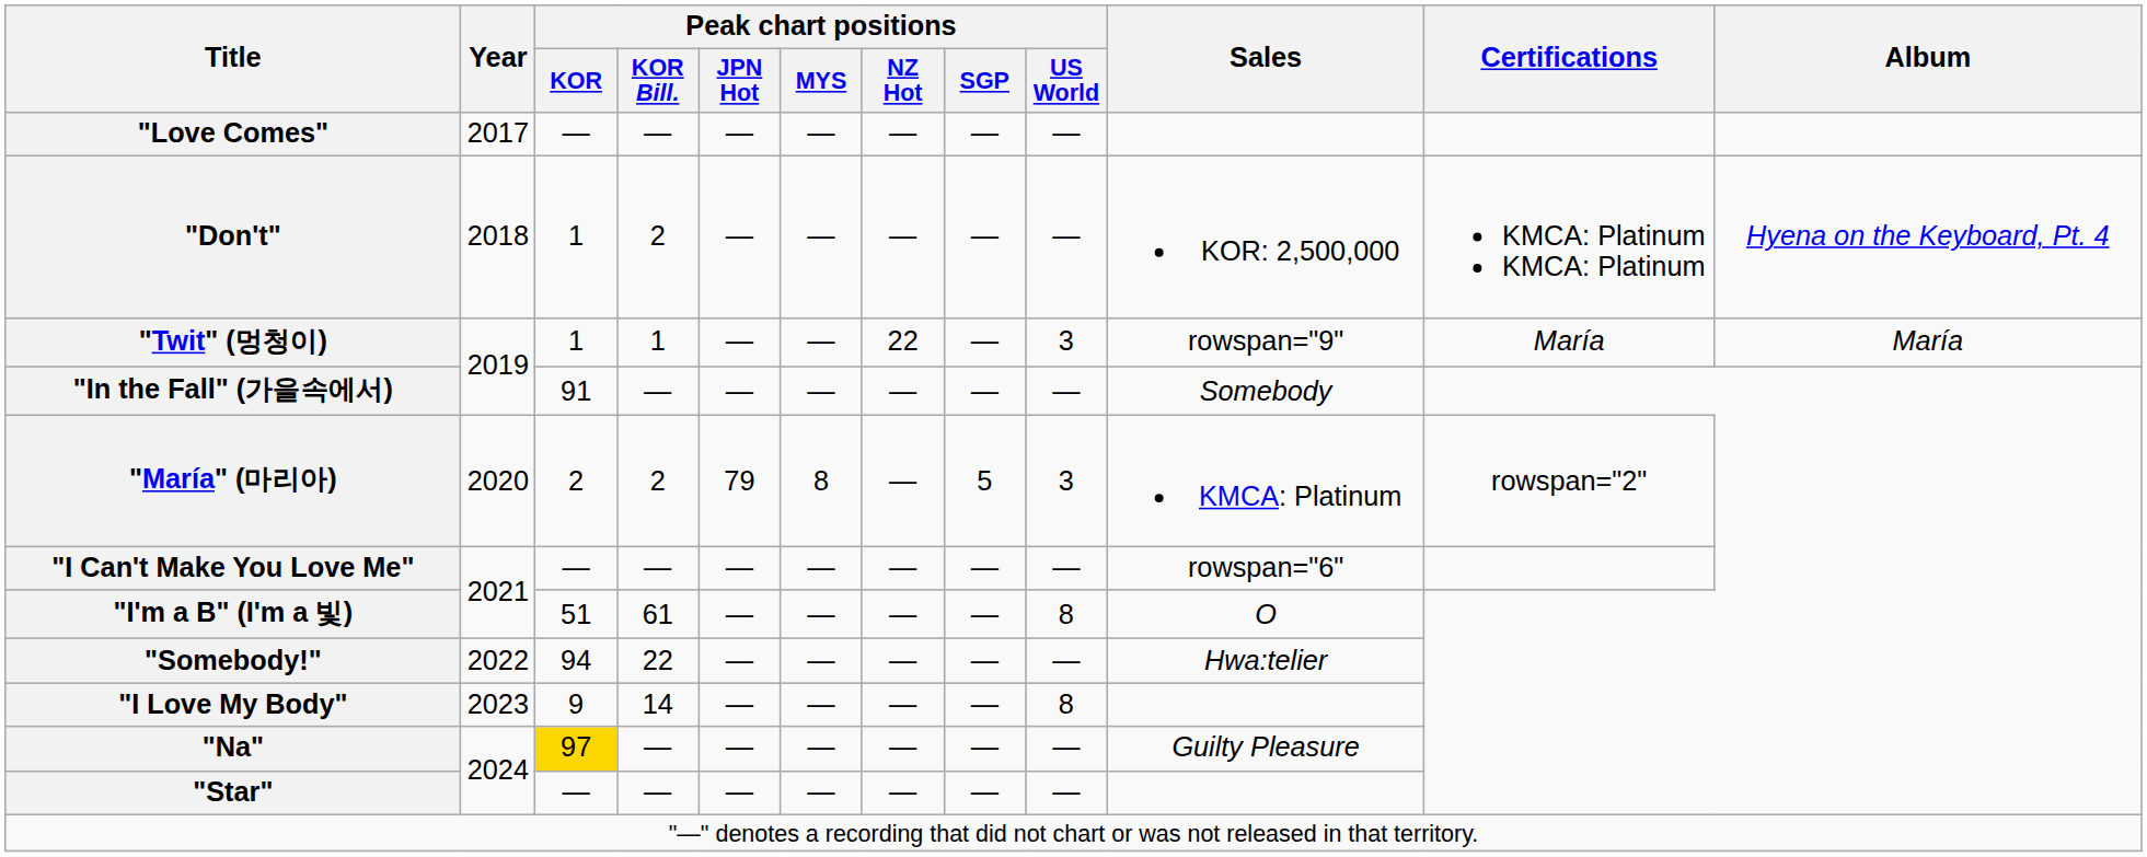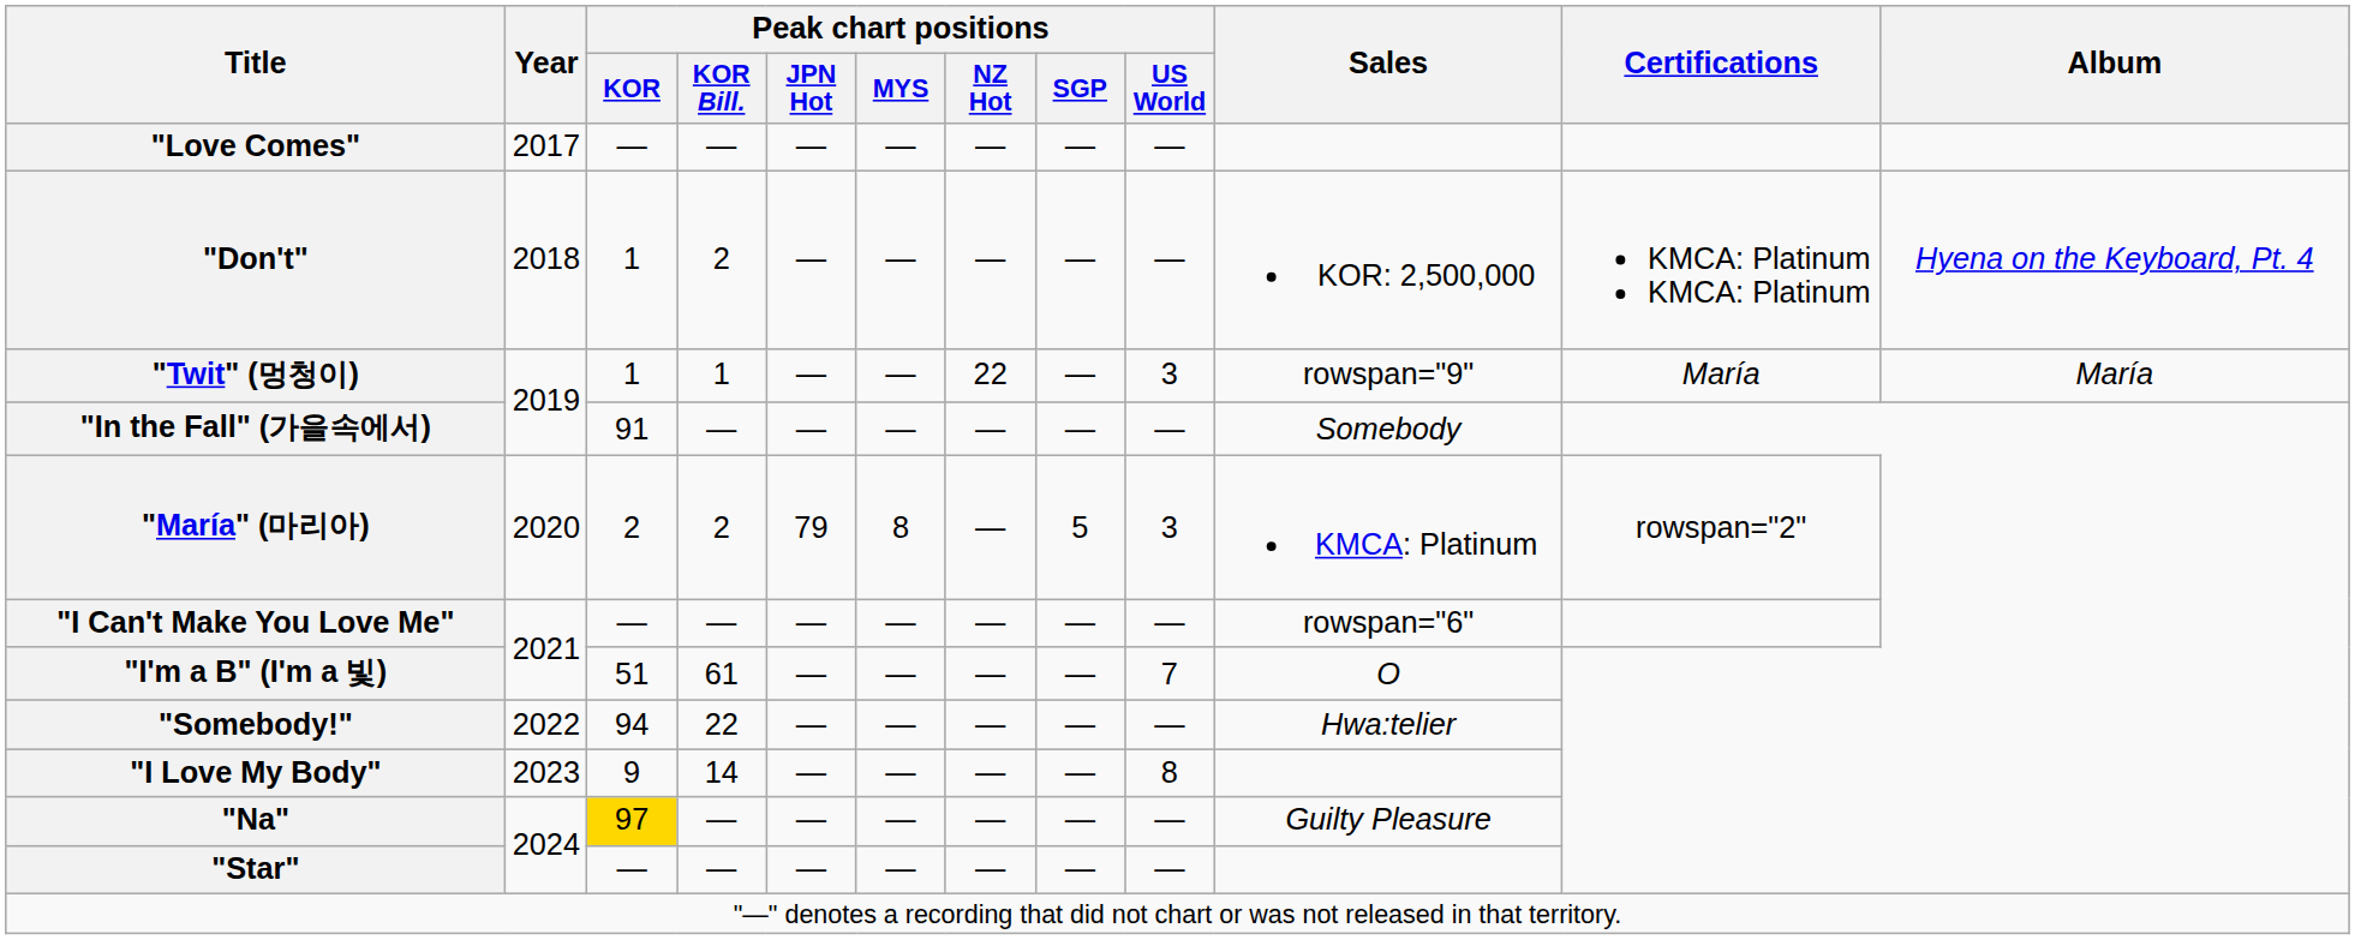"I'm a B" (I'm a 빛) | Peak chart positions / US World: 8 -> 7
